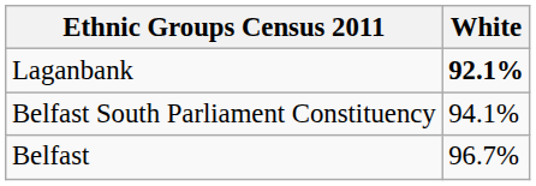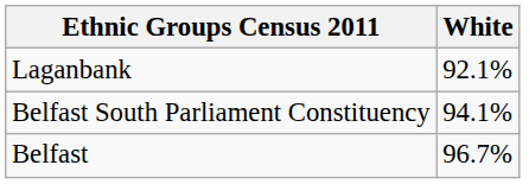Laganbank | White: bold -> normal
